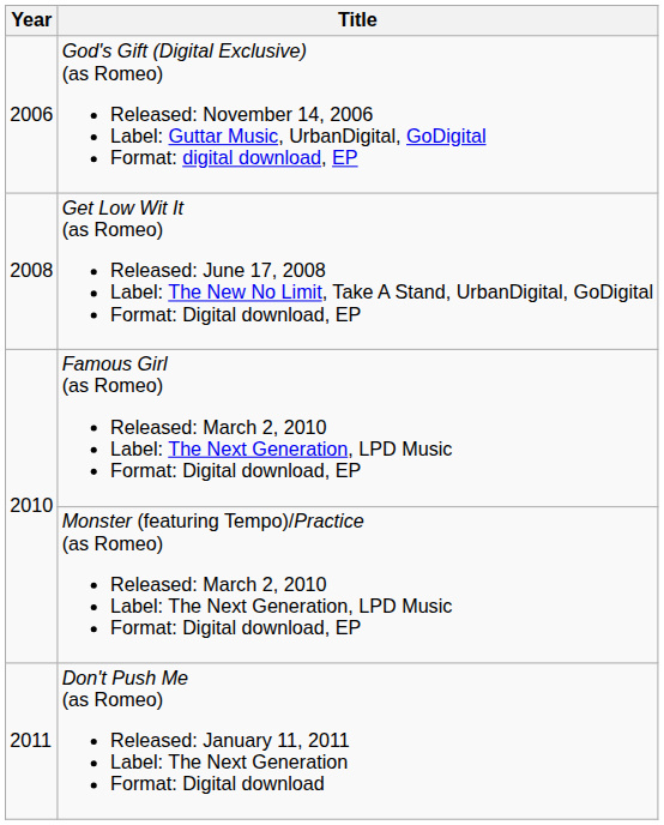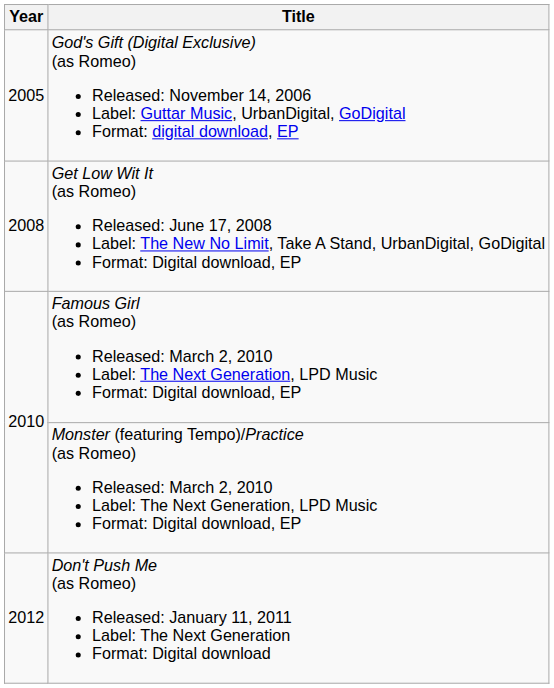row 2 | Year: 2006 -> 2005
row 6 | Year: 2011 -> 2012
